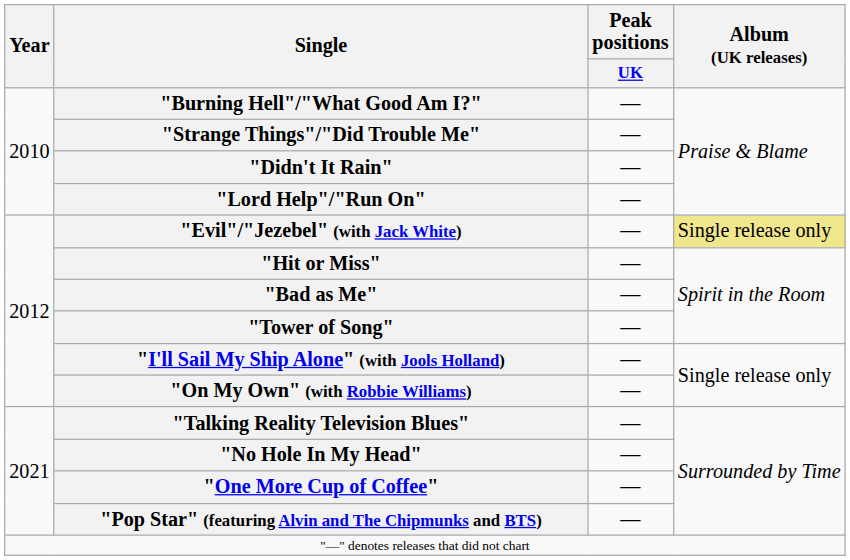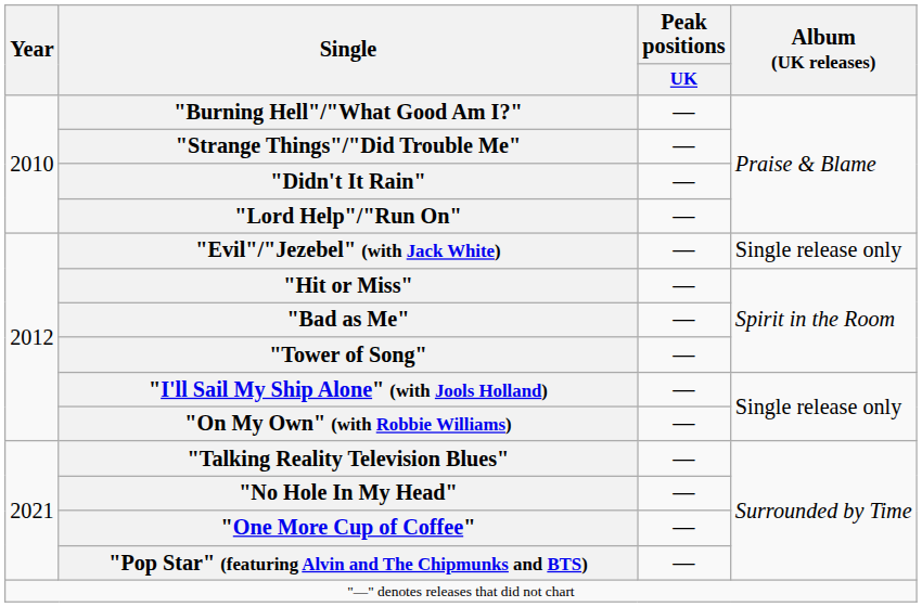"Evil"/"Jezebel" (with Jack White) | Album (UK releases): khaki background -> no background
